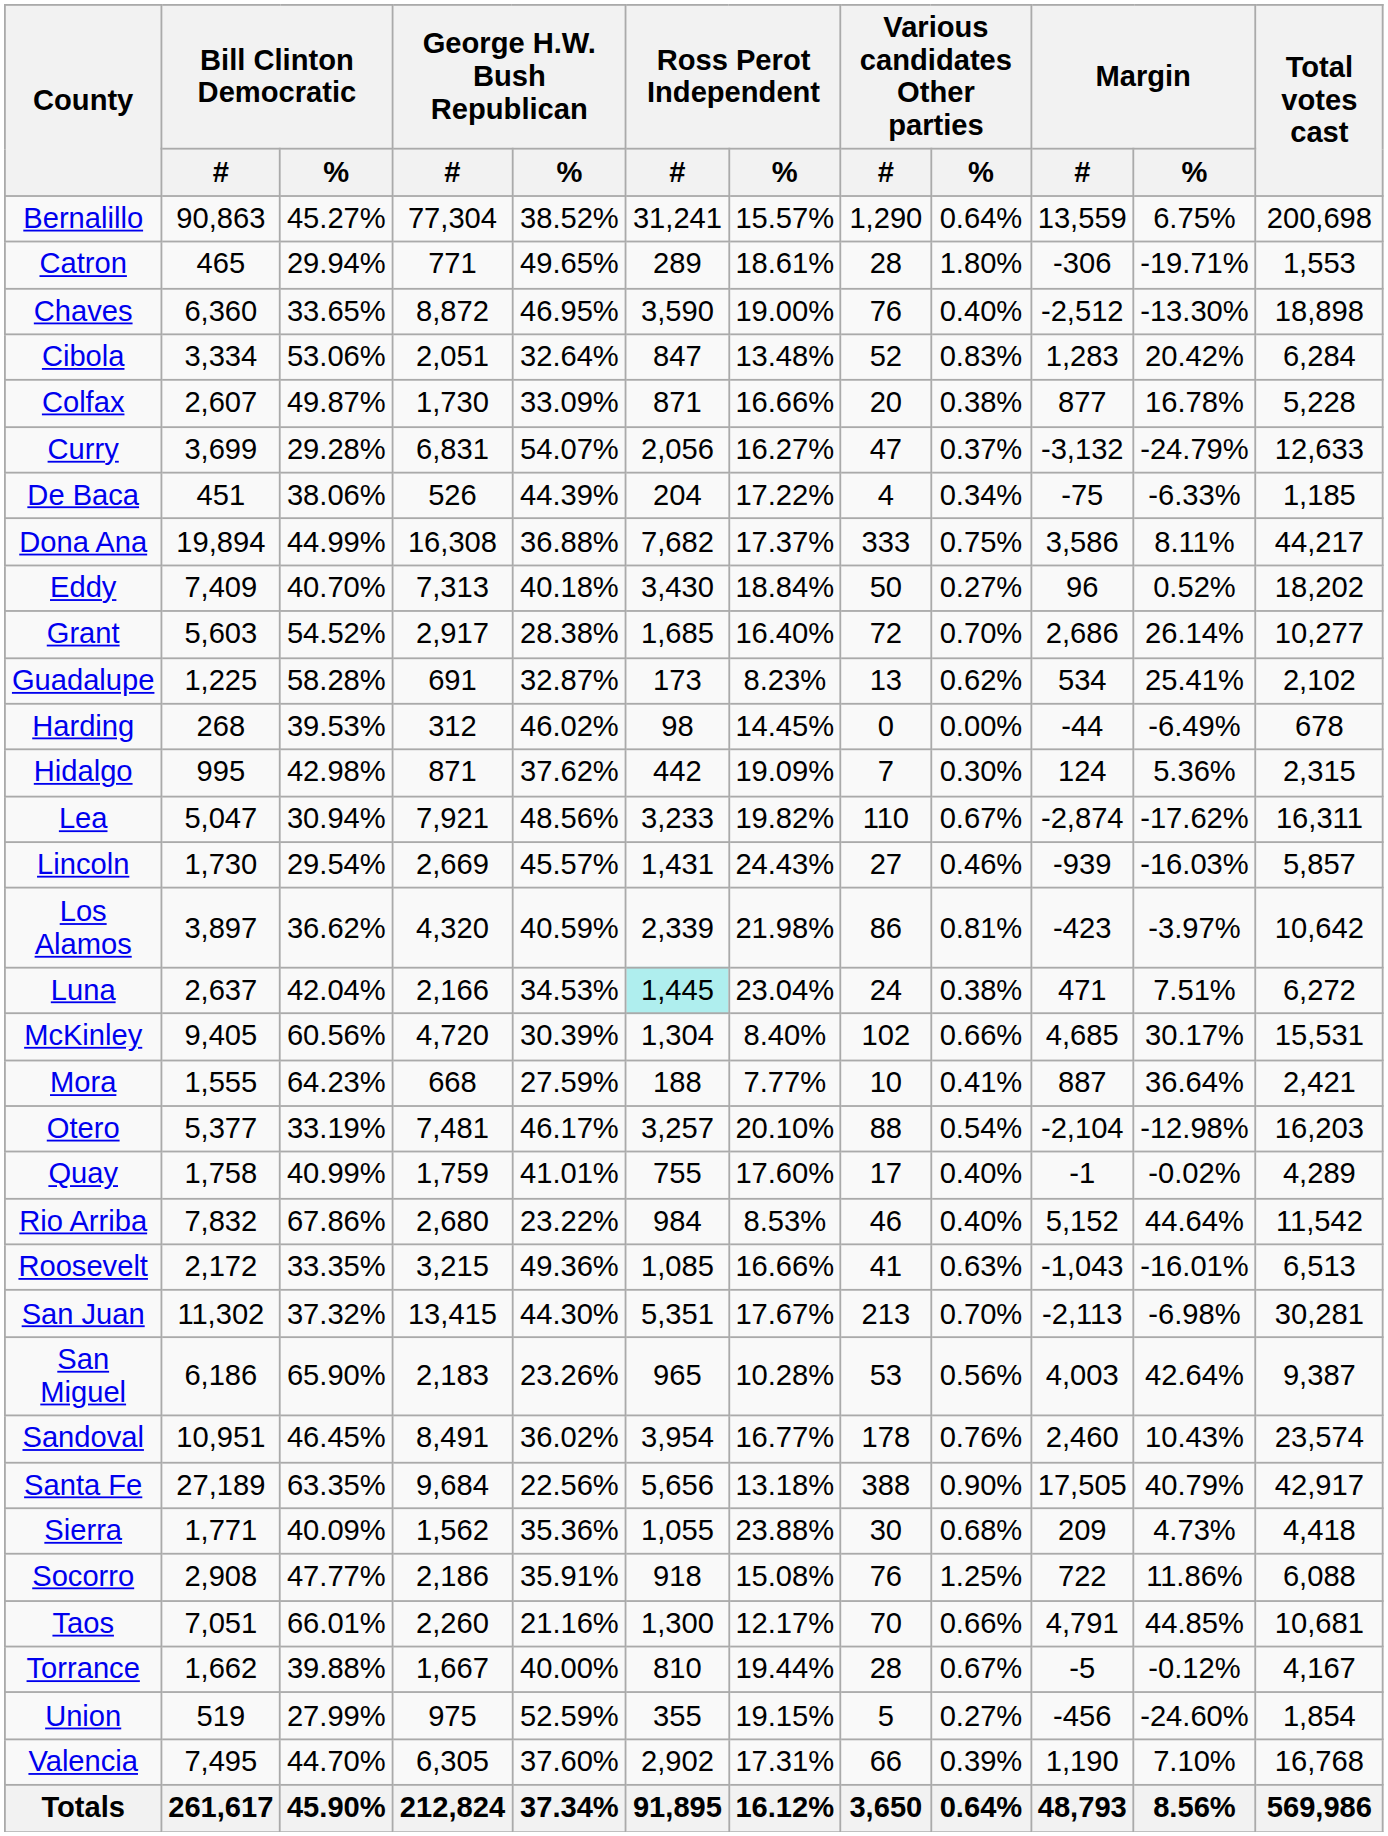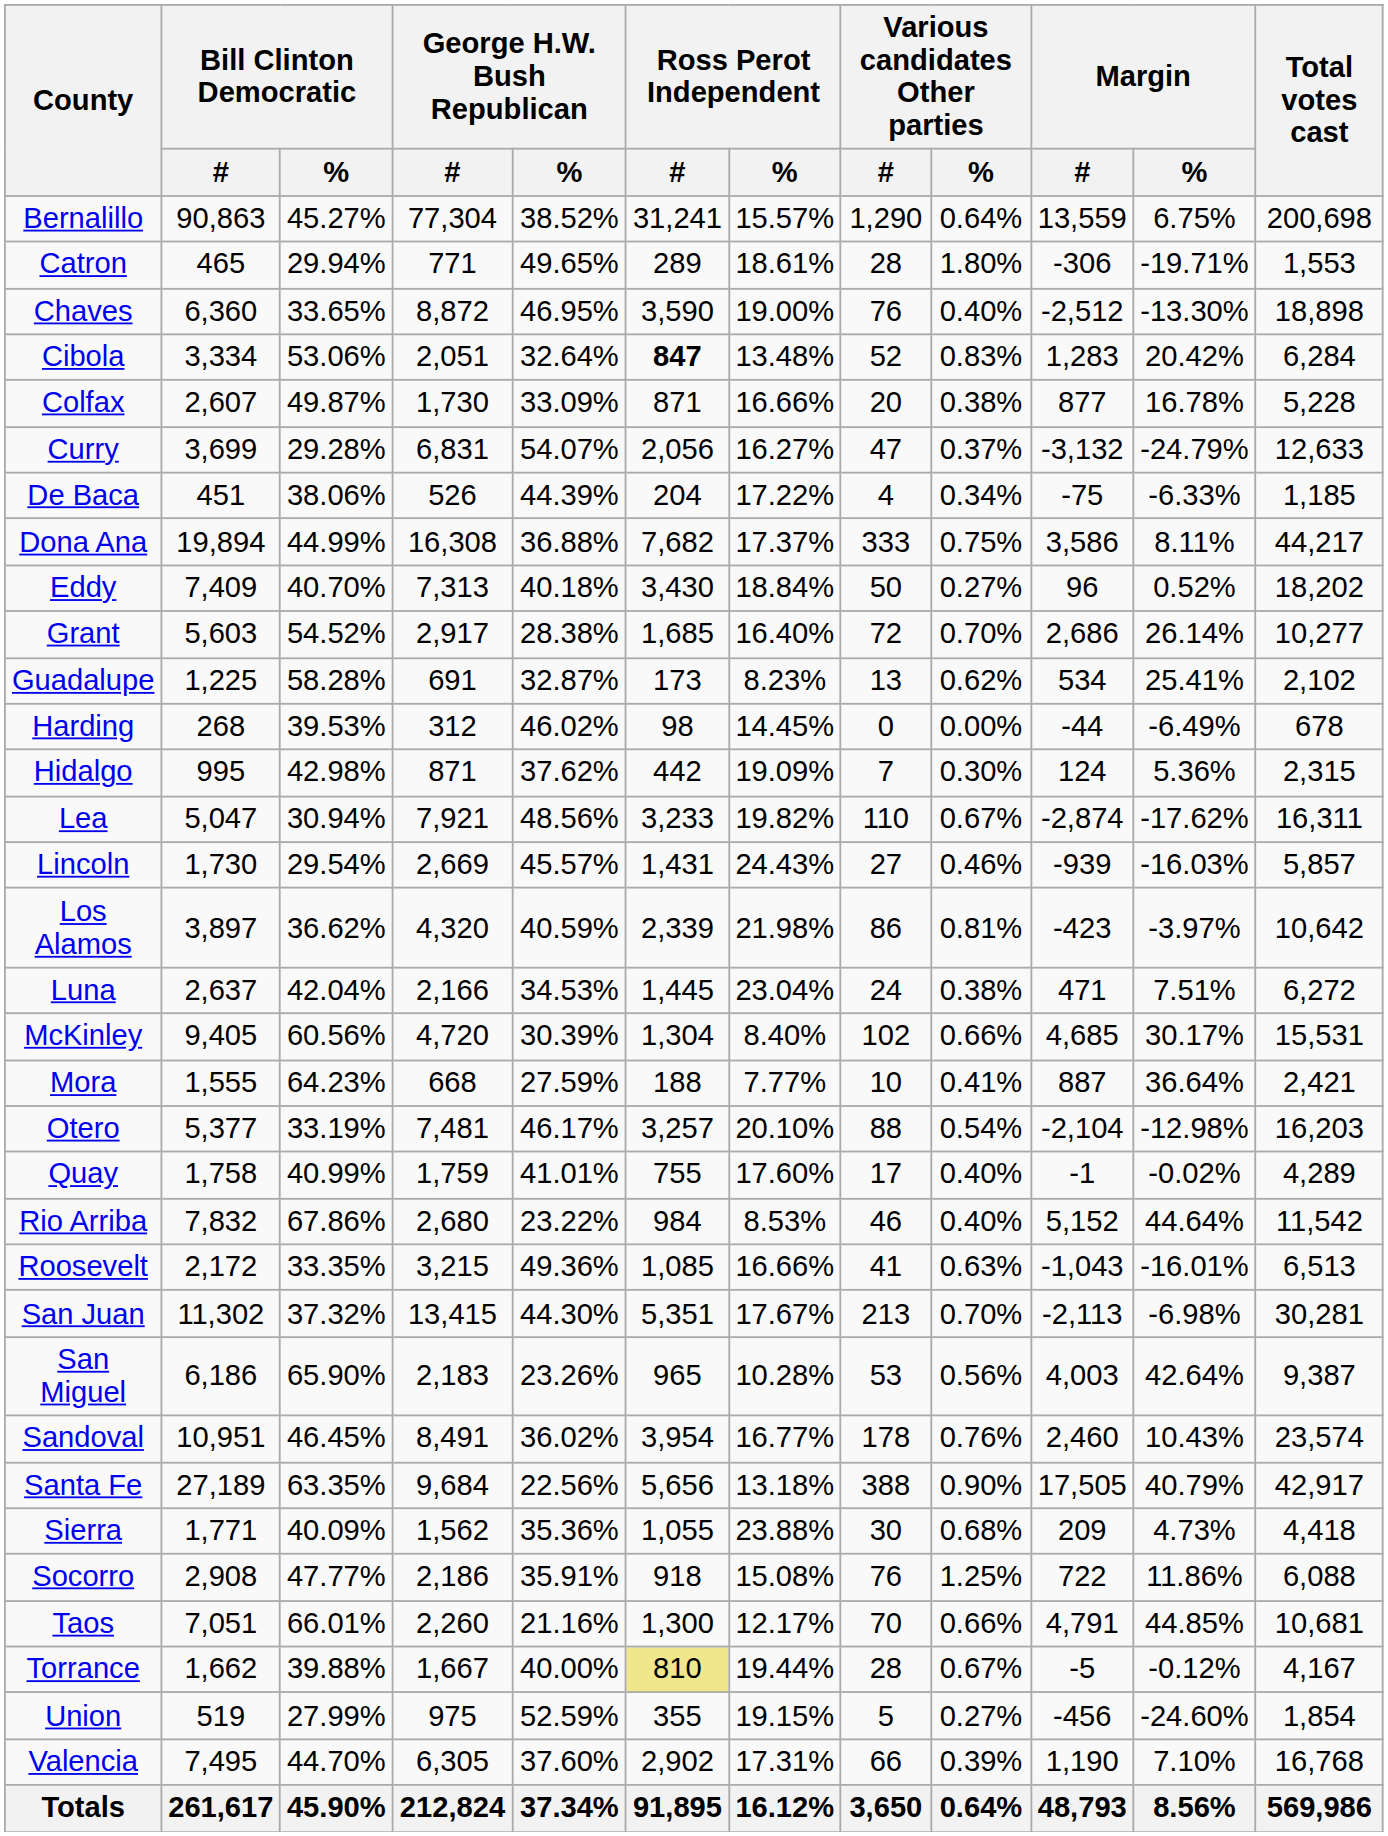Cibola | Ross Perot Independent / #: normal -> bold
Luna | Ross Perot Independent / #: paleturquoise background -> no background
Torrance | Ross Perot Independent / #: no background -> khaki background
